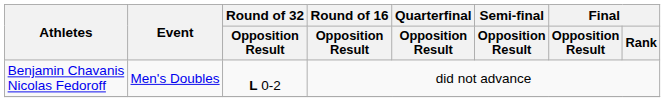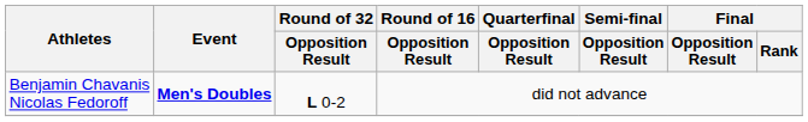Benjamin Chavanis Nicolas Fedoroff | Event: normal -> bold
